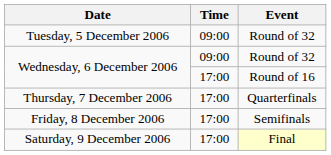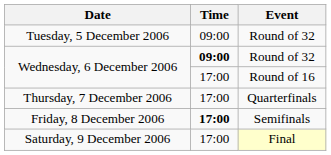Wednesday, 6 December 2006 / Round of 32 | Time: normal -> bold
Friday, 8 December 2006 | Time: normal -> bold
